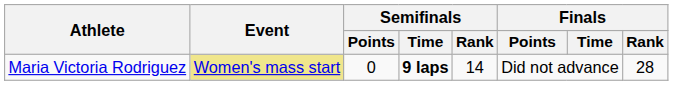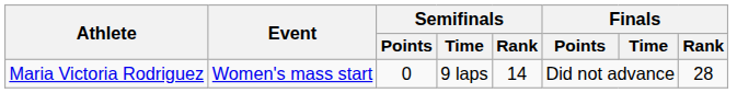Maria Victoria Rodriguez | Event: khaki background -> no background
Maria Victoria Rodriguez | Semifinals / Time: bold -> normal
